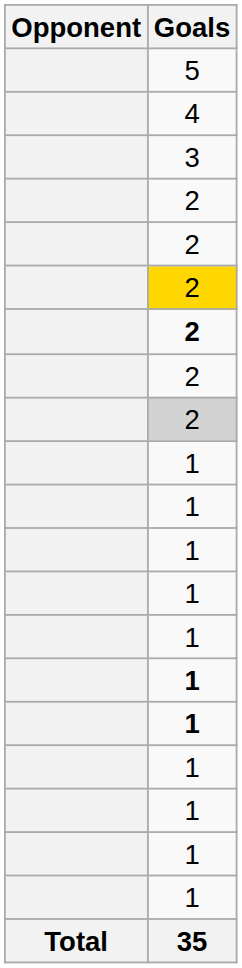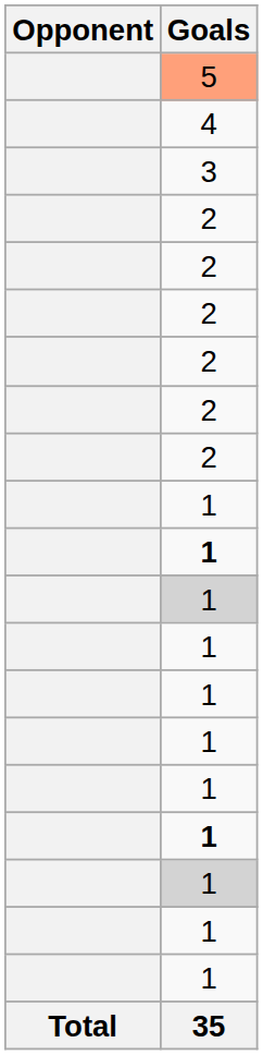row 2 | Goals: no background -> lightsalmon background
row 7 | Goals: gold background -> no background
row 8 | Goals: bold -> normal
row 10 | Goals: lightgrey background -> no background
row 12 | Goals: normal -> bold
row 13 | Goals: no background -> lightgrey background
row 16 | Goals: bold -> normal
row 17 | Goals: bold -> normal
row 18 | Goals: normal -> bold
row 19 | Goals: no background -> lightgrey background
